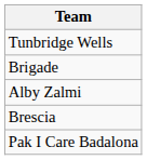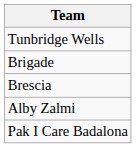row 4 | column 1: Alby Zalmi -> Brescia
row 5 | column 1: Brescia -> Alby Zalmi
